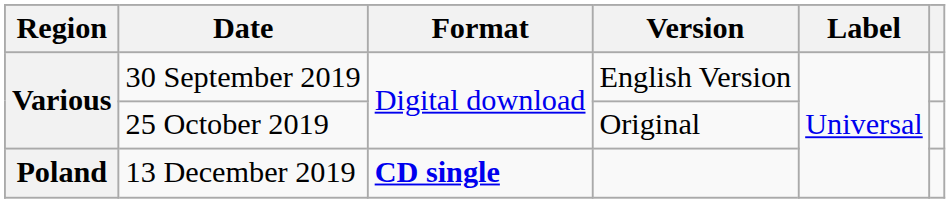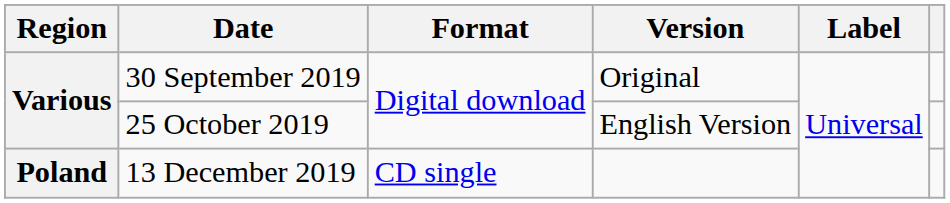30 September 2019 | Version: English Version -> Original
25 October 2019 | Version: Original -> English Version
13 December 2019 | Format: bold -> normal
